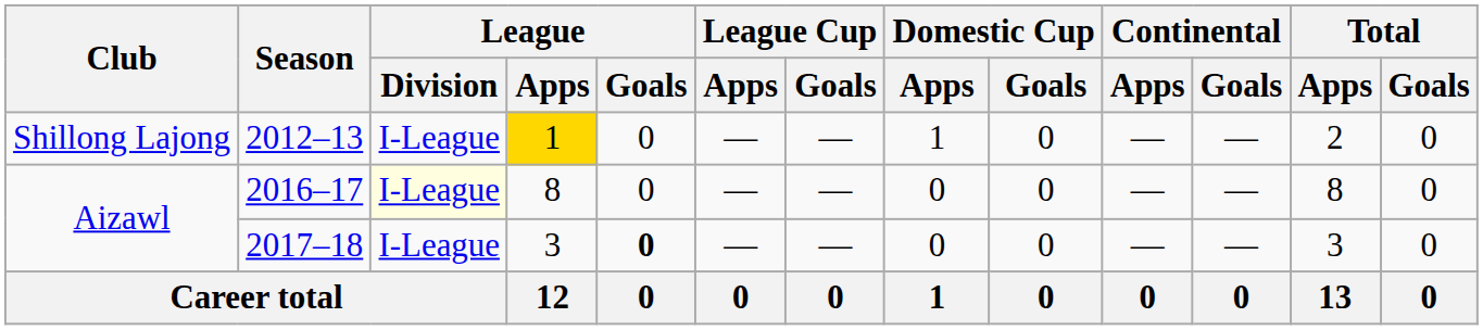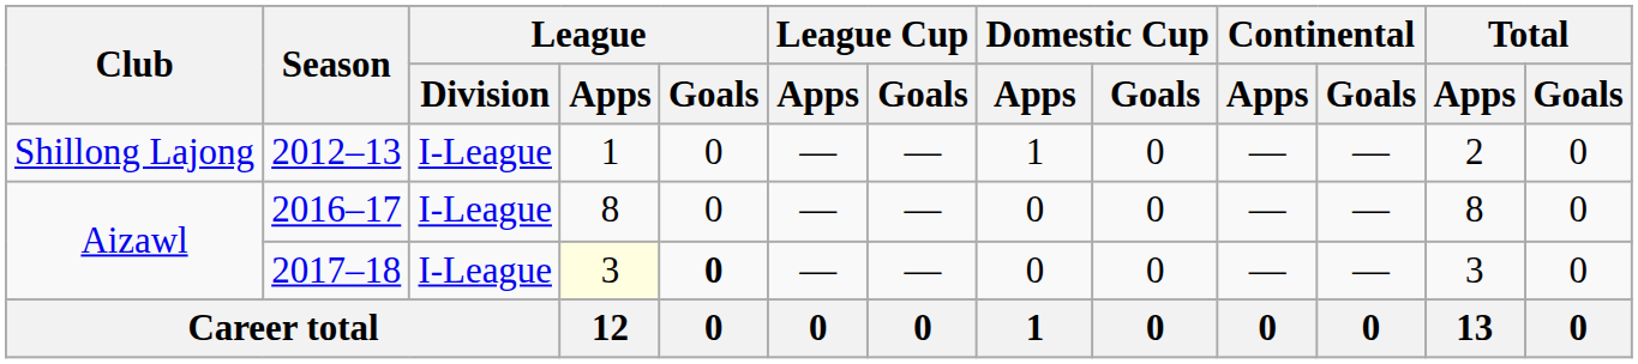2012–13 | League / Apps: gold background -> no background
2016–17 | League / Division: lightyellow background -> no background
2017–18 | League / Apps: no background -> lightyellow background
